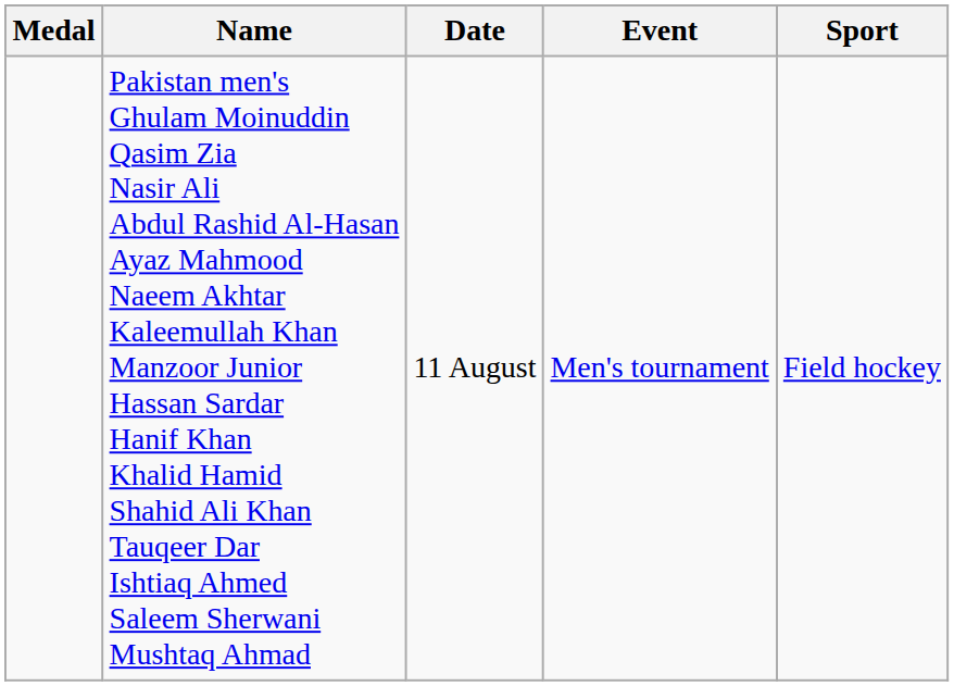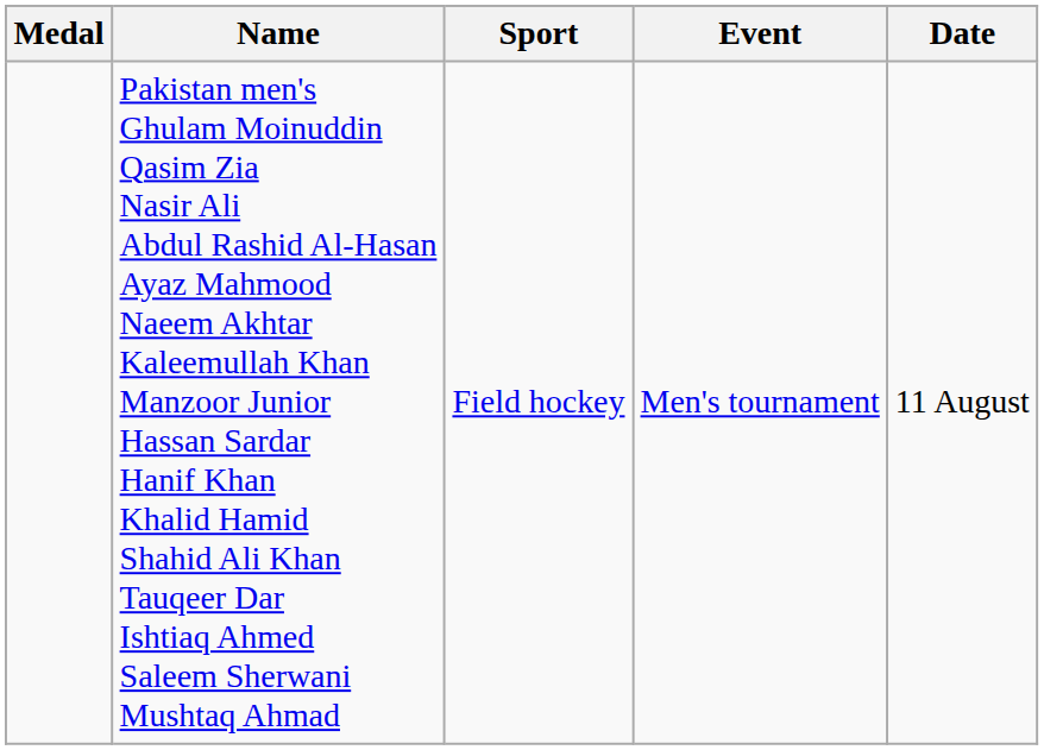columns swapped: Sport <-> Date
